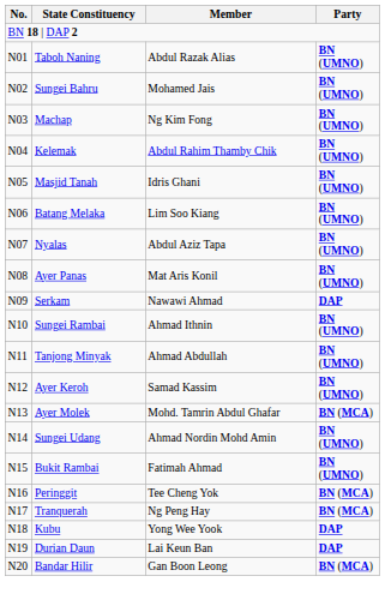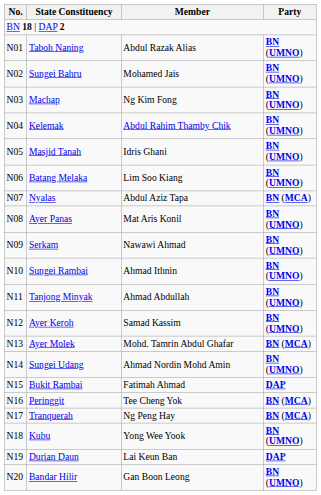Nyalas | Party: BN (UMNO) -> BN (MCA)
Serkam | Party: DAP -> BN (UMNO)
Bukit Rambai | Party: BN (UMNO) -> DAP
Kubu | Party: DAP -> BN (UMNO)
Bandar Hilir | Party: BN (MCA) -> BN (UMNO)
